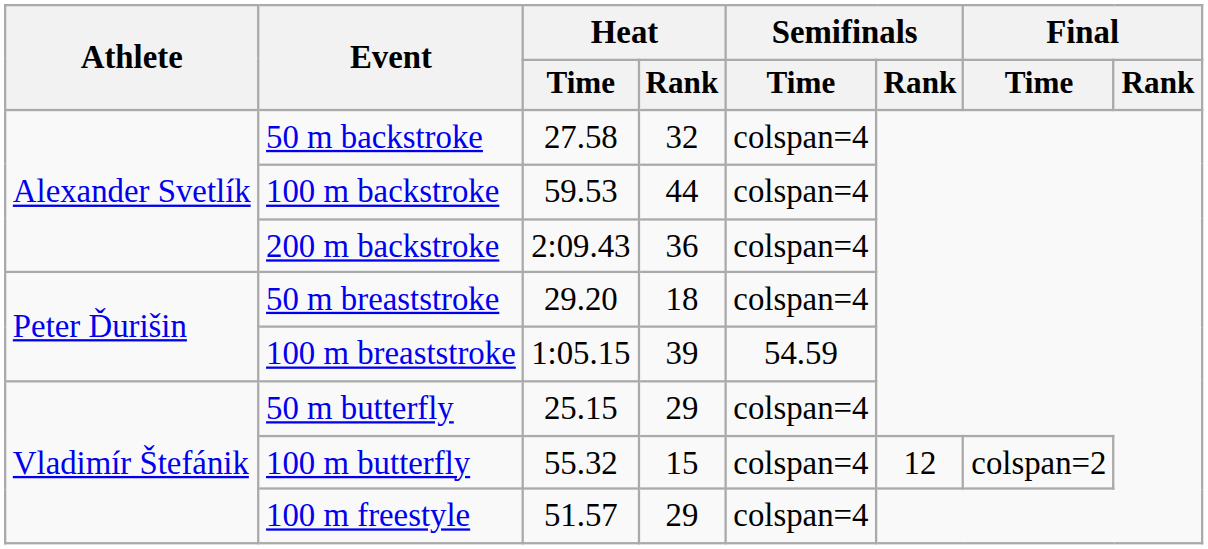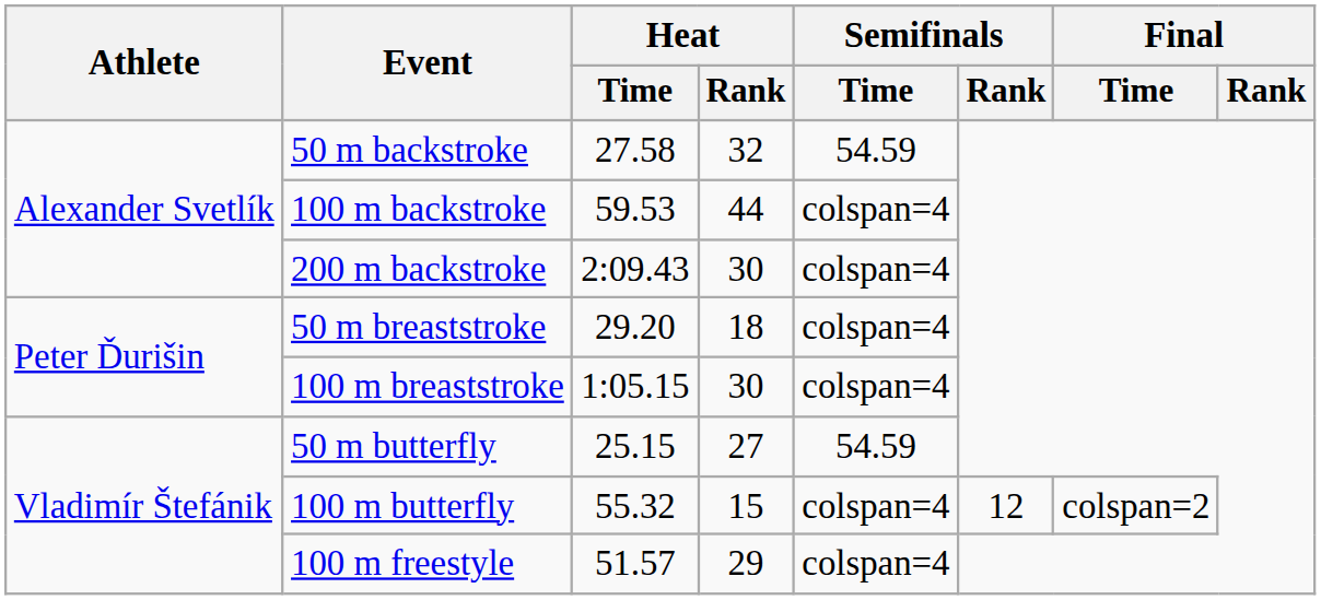50 m backstroke | Semifinals / Time: colspan=4 -> 54.59
200 m backstroke | Heat / Rank: 36 -> 30
100 m breaststroke | Heat / Rank: 39 -> 30
100 m breaststroke | Semifinals / Time: 54.59 -> colspan=4
50 m butterfly | Heat / Rank: 29 -> 27
50 m butterfly | Semifinals / Time: colspan=4 -> 54.59
